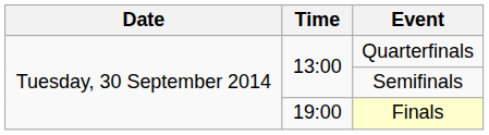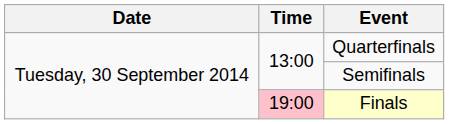Finals | Time: no background -> pink background
